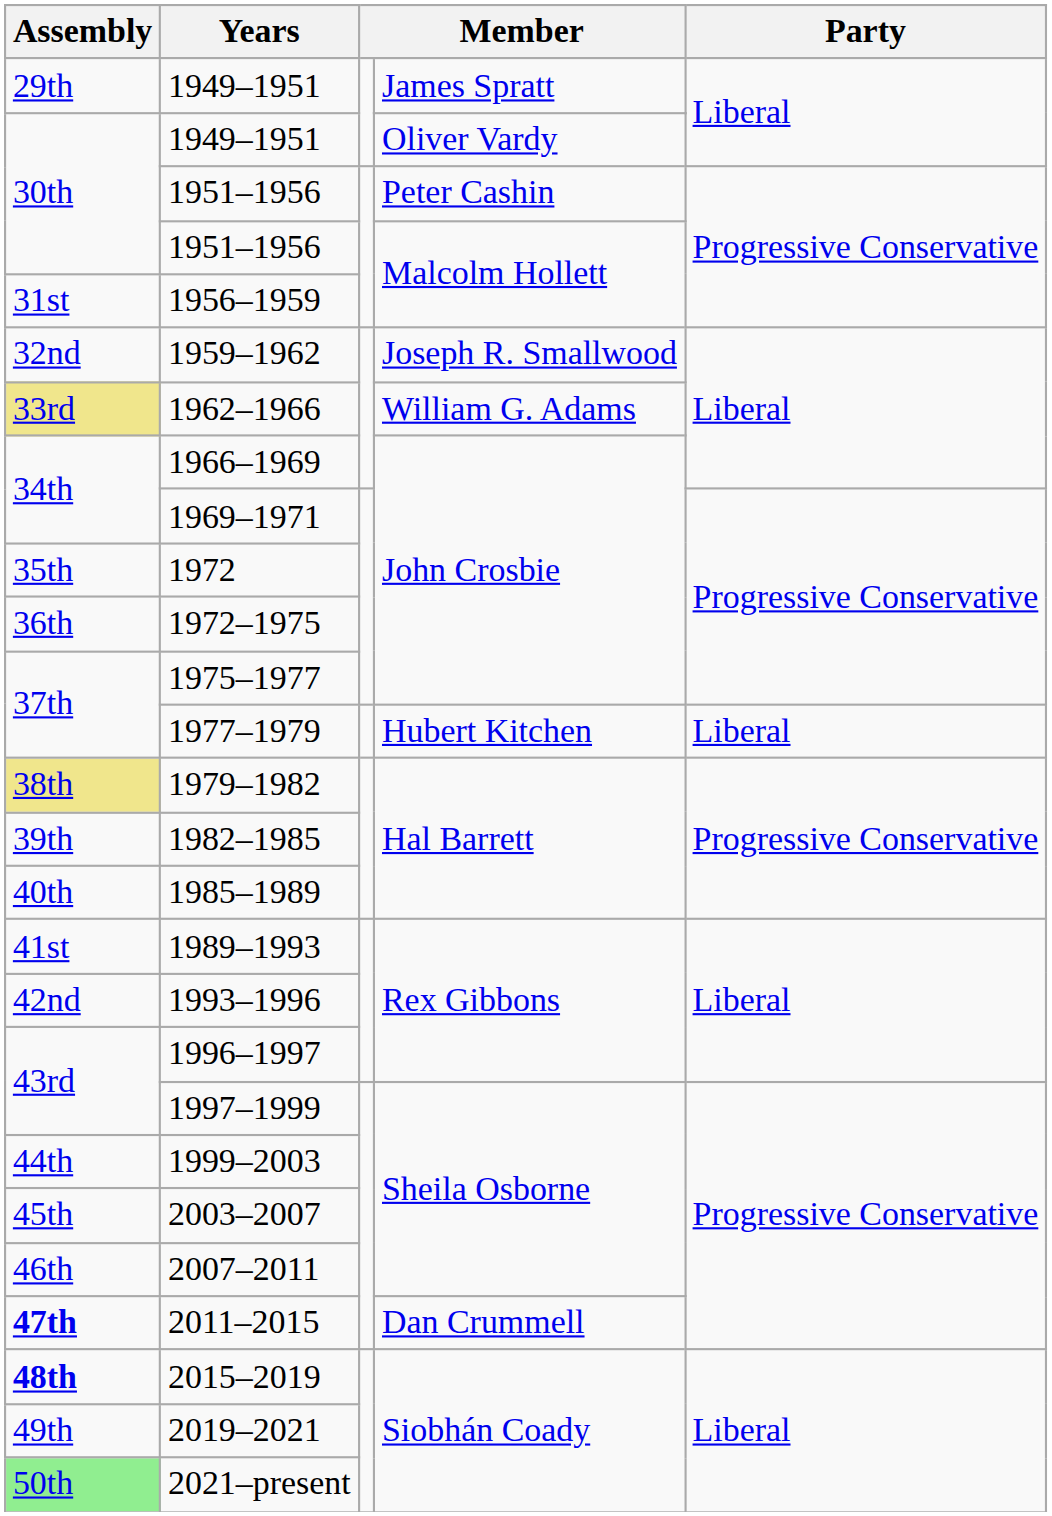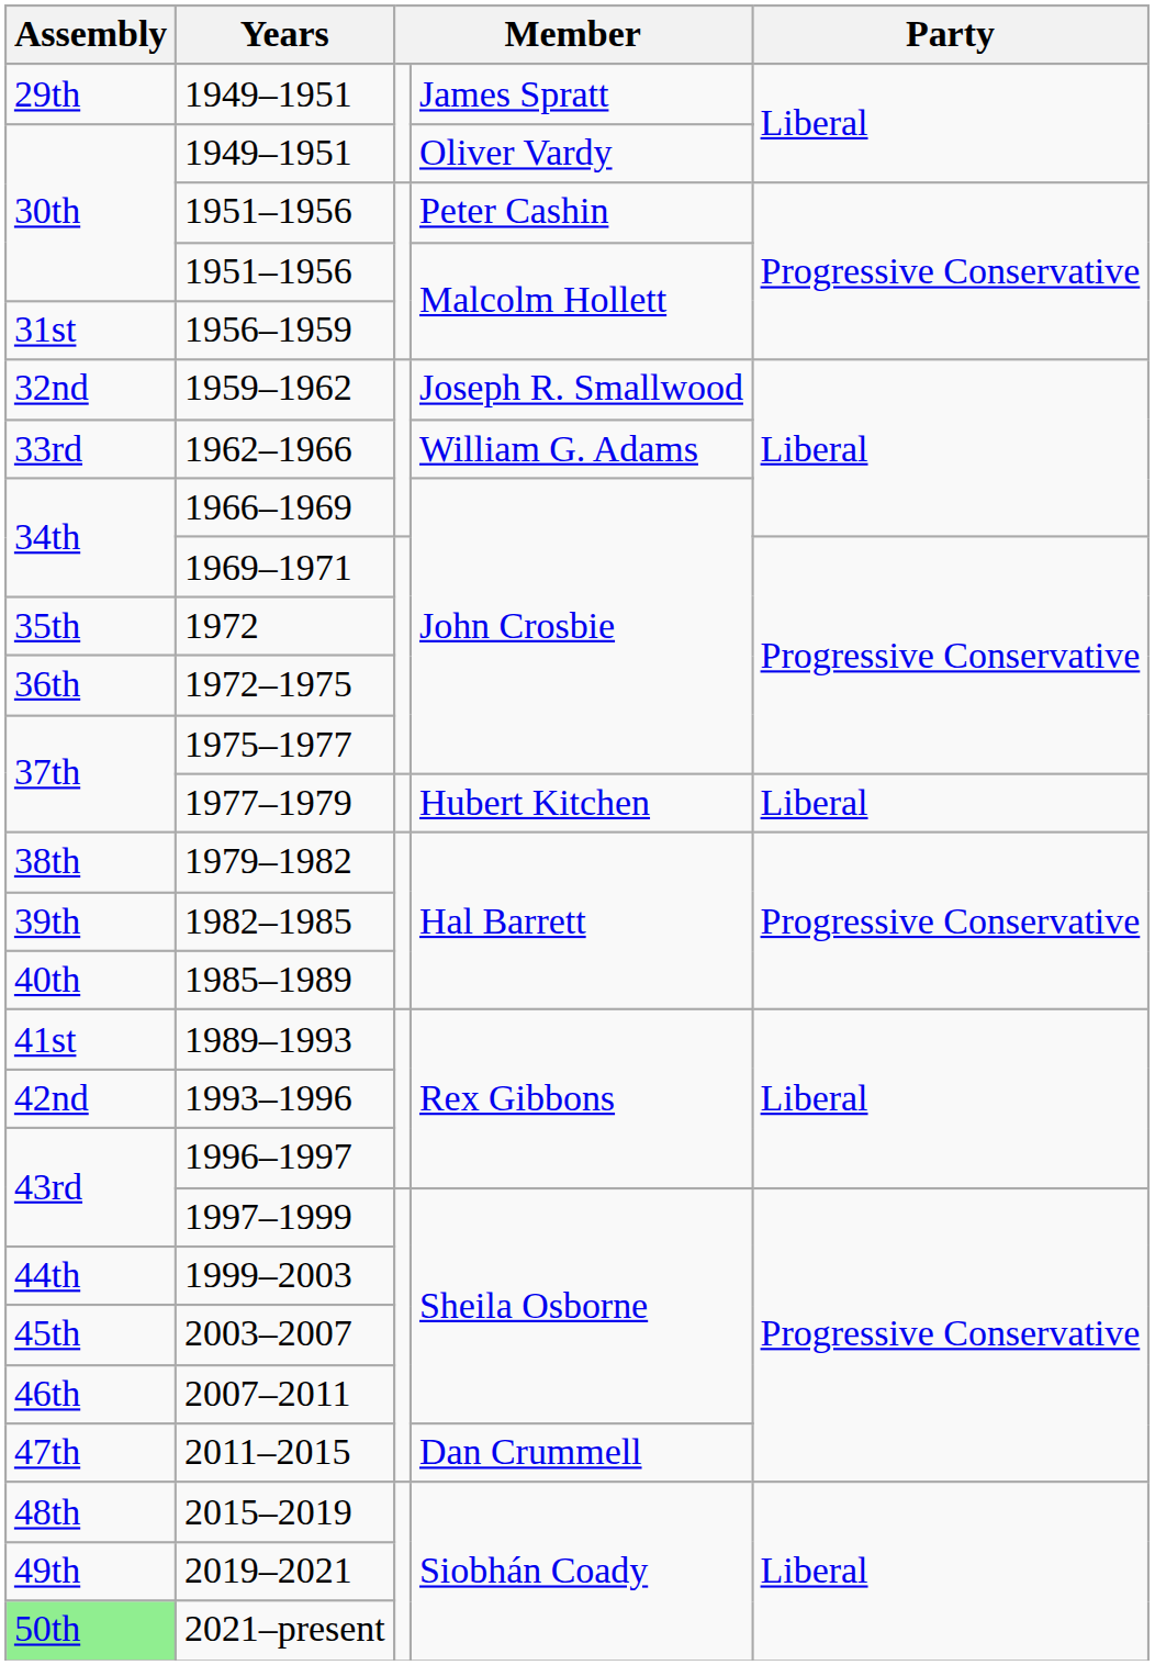1962–1966 | Assembly: khaki background -> no background
1979–1982 | Assembly: khaki background -> no background
2011–2015 | Assembly: bold -> normal
2015–2019 | Assembly: bold -> normal
